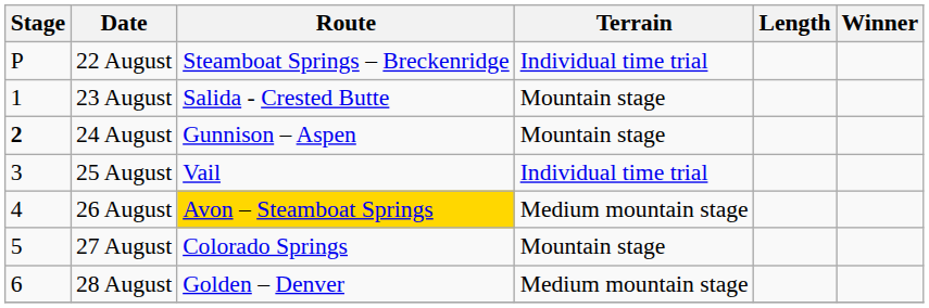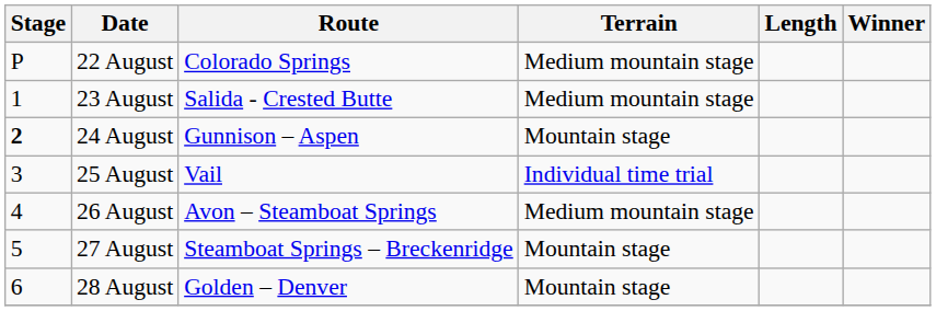22 August | Route: Steamboat Springs – Breckenridge -> Colorado Springs
22 August | Terrain: Individual time trial -> Medium mountain stage
23 August | Terrain: Mountain stage -> Medium mountain stage
26 August | Route: gold background -> no background
27 August | Route: Colorado Springs -> Steamboat Springs – Breckenridge
28 August | Terrain: Medium mountain stage -> Mountain stage
